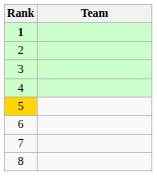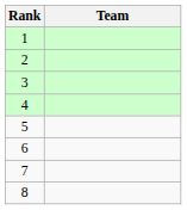1 | Rank: bold -> normal
5 | Rank: gold background -> no background
